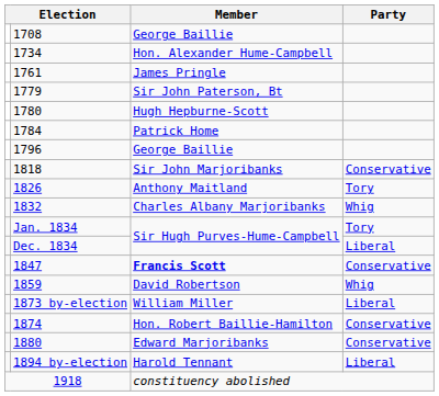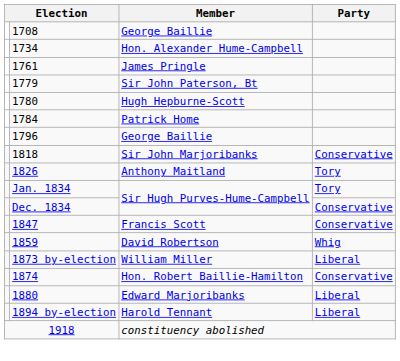- row: 1832 | Charles Albany Marjoribanks | Whig
Dec. 1834 | Party: Liberal -> Conservative
1847 | Member: bold -> normal
1880 | Party: Conservative -> Liberal
